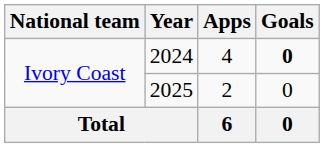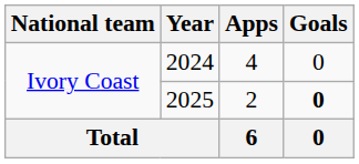2024 | Goals: bold -> normal
2025 | Goals: normal -> bold
